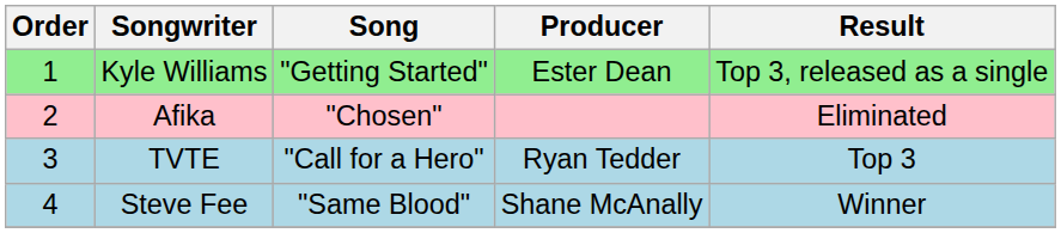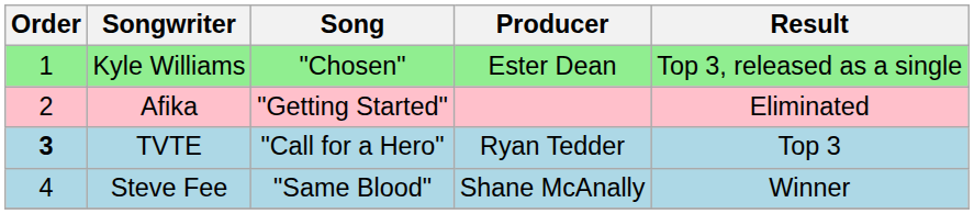Kyle Williams | Song: "Getting Started" -> "Chosen"
Afika | Song: "Chosen" -> "Getting Started"
TVTE | Order: normal -> bold
